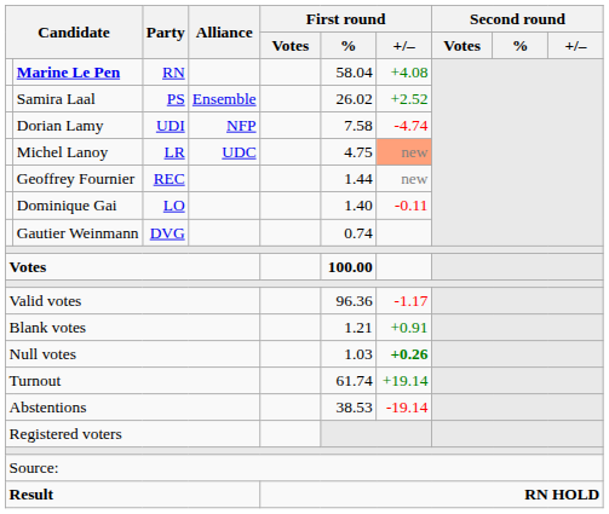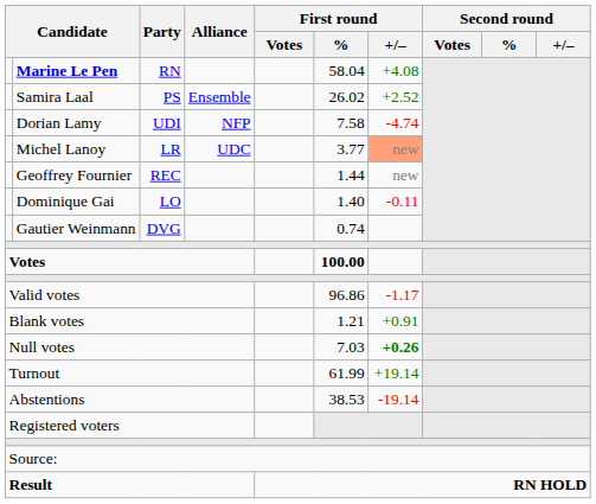Michel Lanoy | First round / %: 4.75 -> 3.77
Valid votes | First round / %: 96.36 -> 96.86
Null votes | First round / %: 1.03 -> 7.03
Turnout | First round / %: 61.74 -> 61.99
